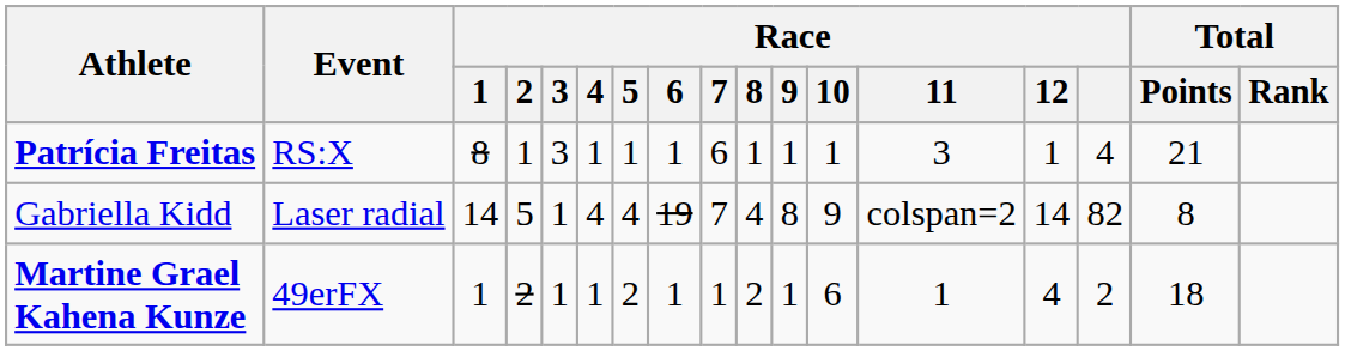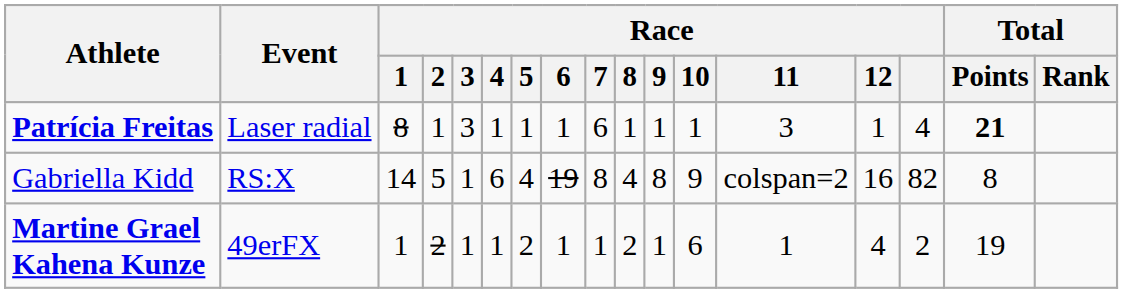Patrícia Freitas | Event: RS:X -> Laser radial
Patrícia Freitas | Total / Points: normal -> bold
Gabriella Kidd | Event: Laser radial -> RS:X
Gabriella Kidd | Race / 4: 4 -> 6
Gabriella Kidd | Race / 7: 7 -> 8
Gabriella Kidd | Race / 12: 14 -> 16
Martine Grael Kahena Kunze | Total / Points: 18 -> 19
